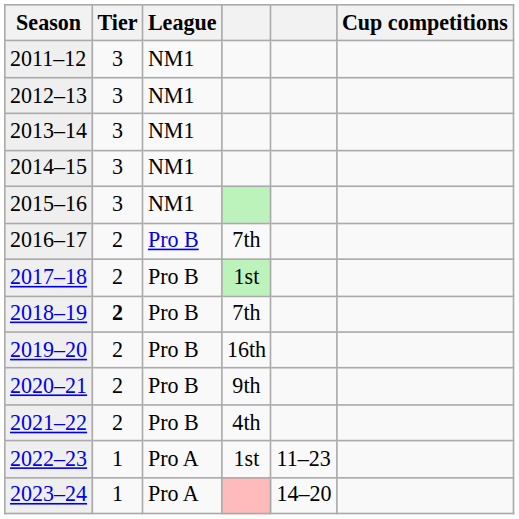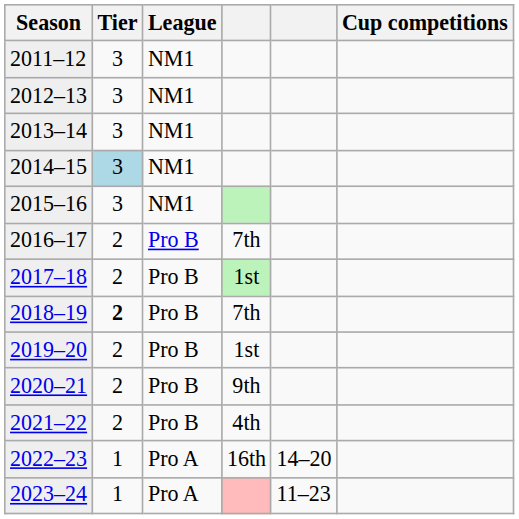2014–15 | Tier: no background -> lightblue background
2019–20 | column 4: 16th -> 1st
2022–23 | column 4: 1st -> 16th
2022–23 | column 5: 11–23 -> 14–20
2023–24 | column 5: 14–20 -> 11–23
